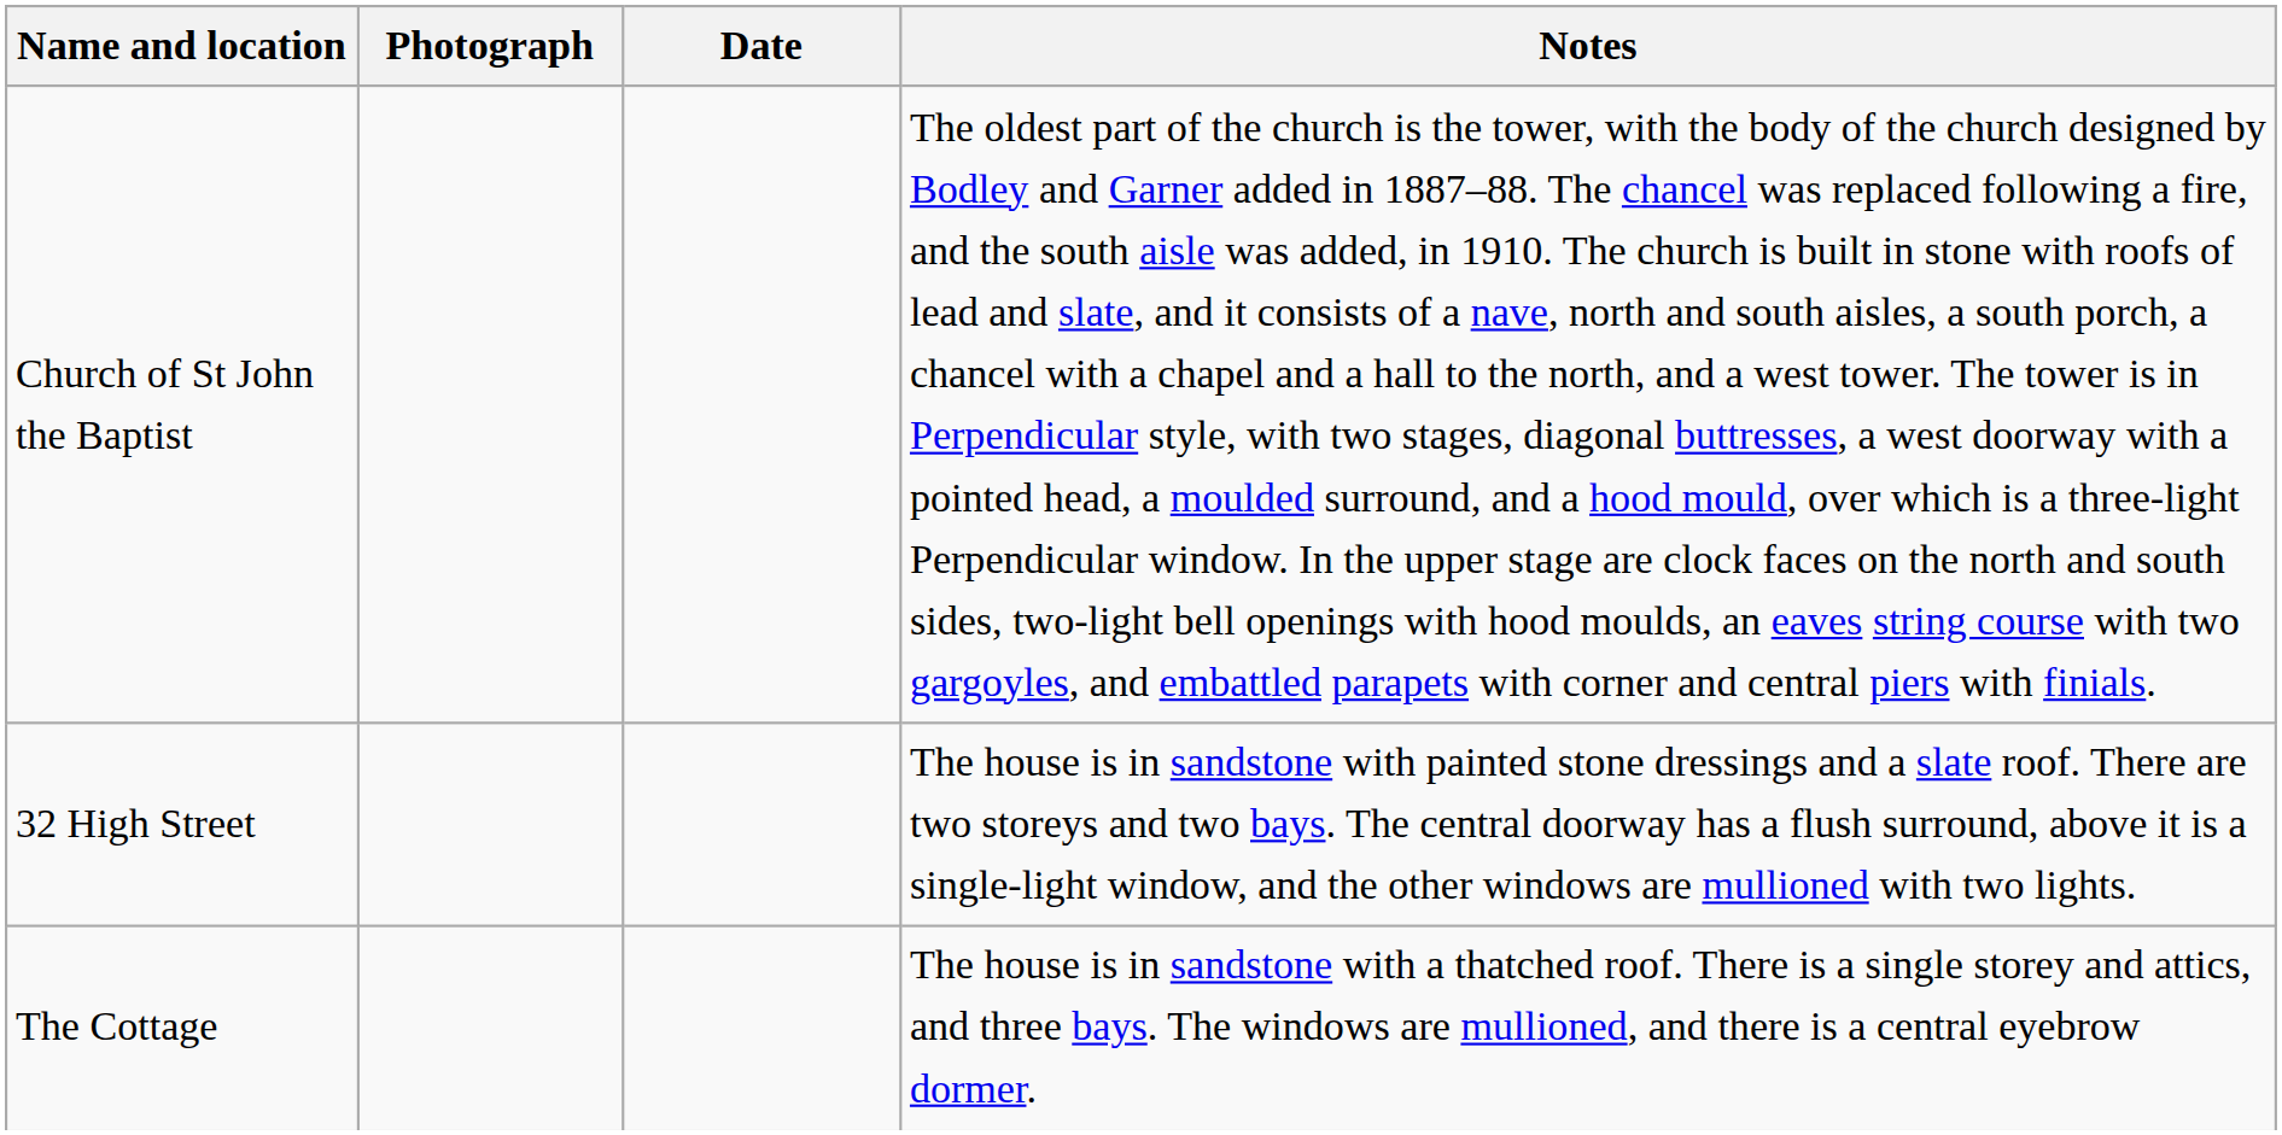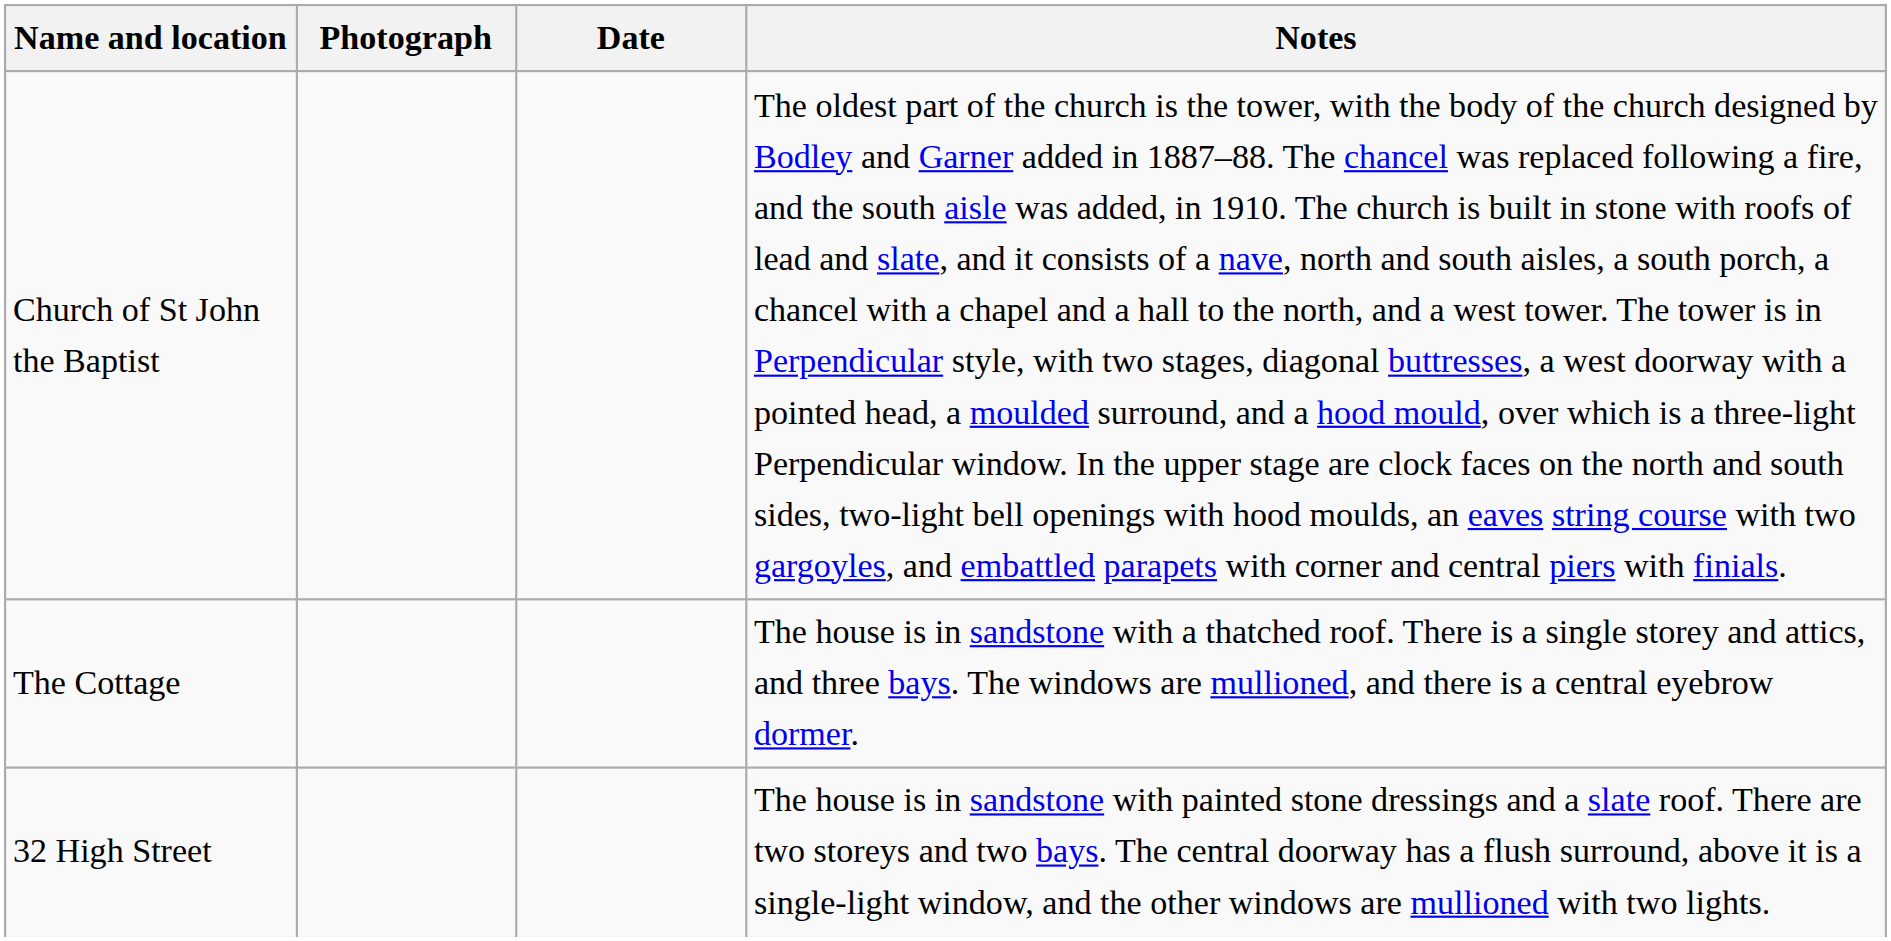rows swapped: The Cottage <-> 32 High Street
